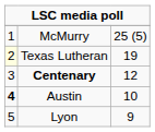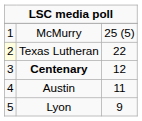Texas Lutheran | column 3: 19 -> 22
Austin | column 1: bold -> normal
Austin | column 3: 10 -> 11
